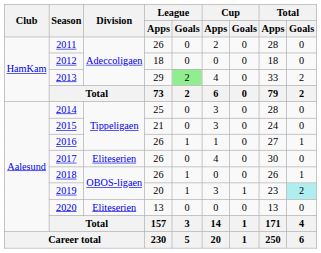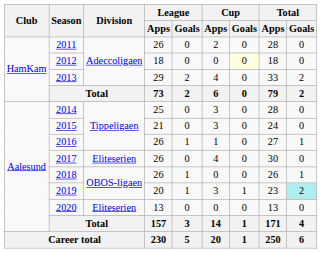2012 | Cup / Goals: no background -> lightyellow background
2013 | League / Goals: lightgreen background -> no background
